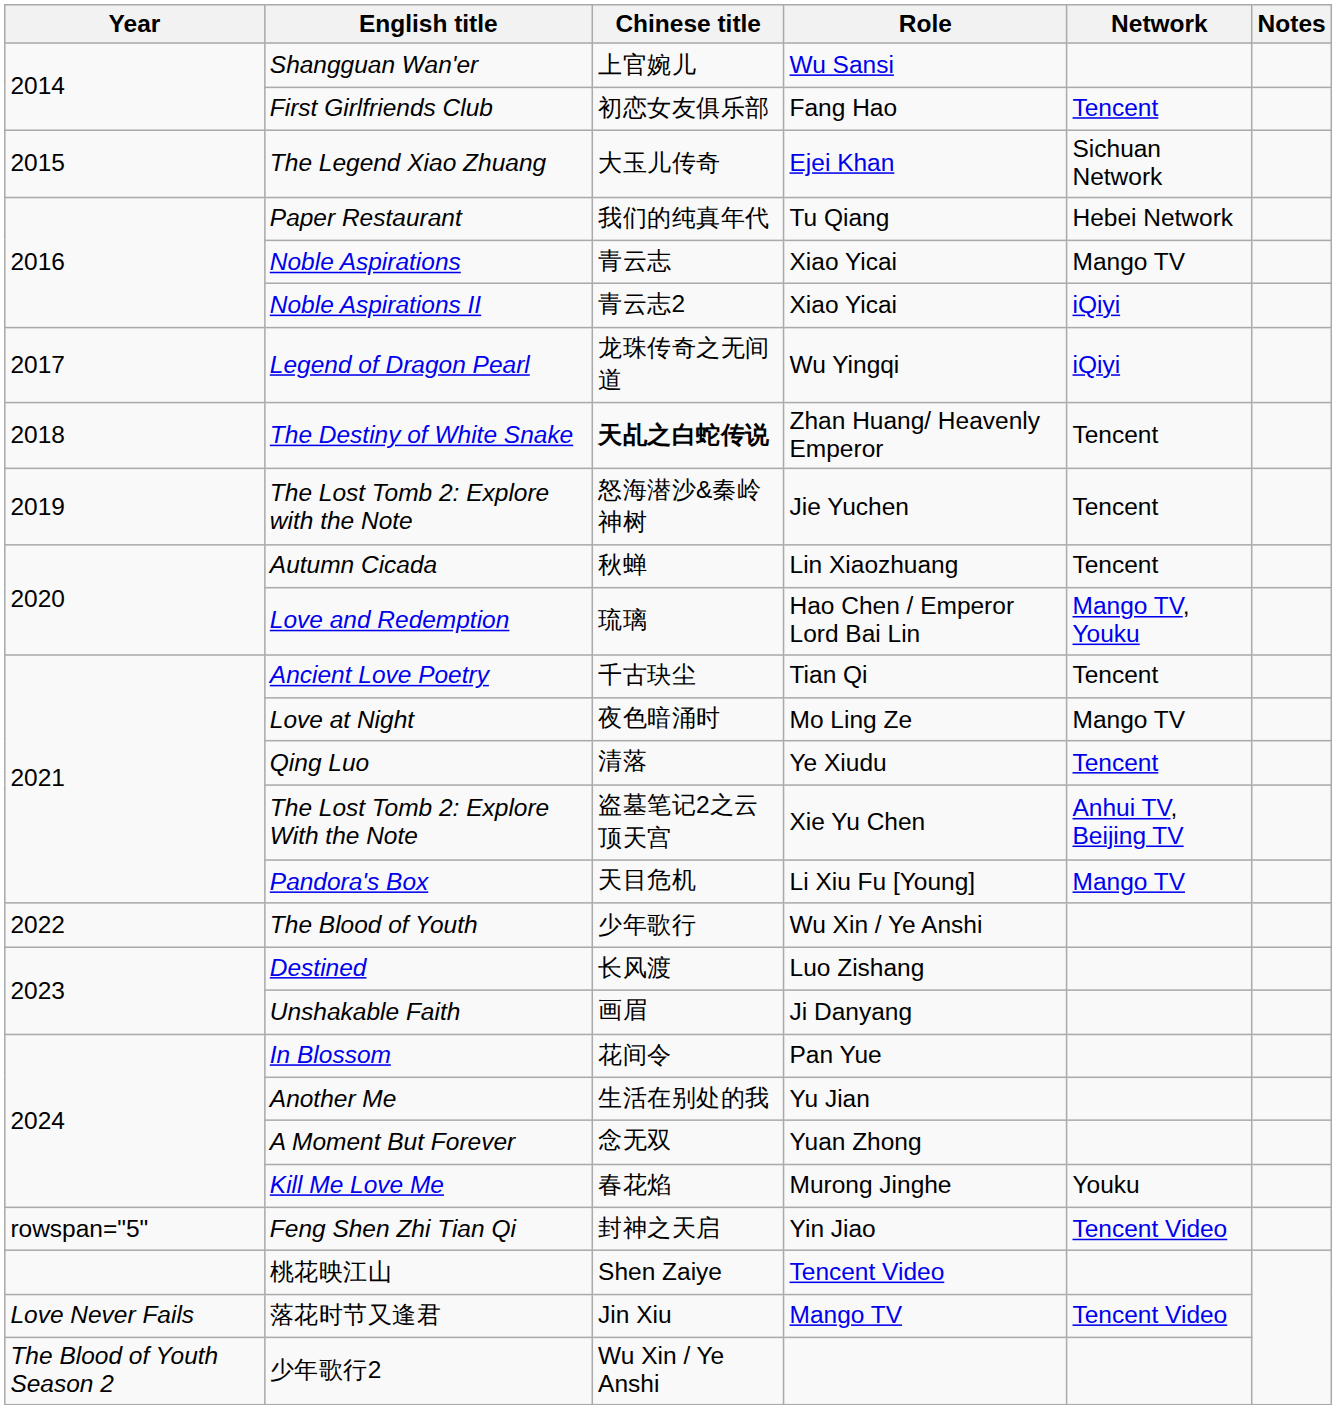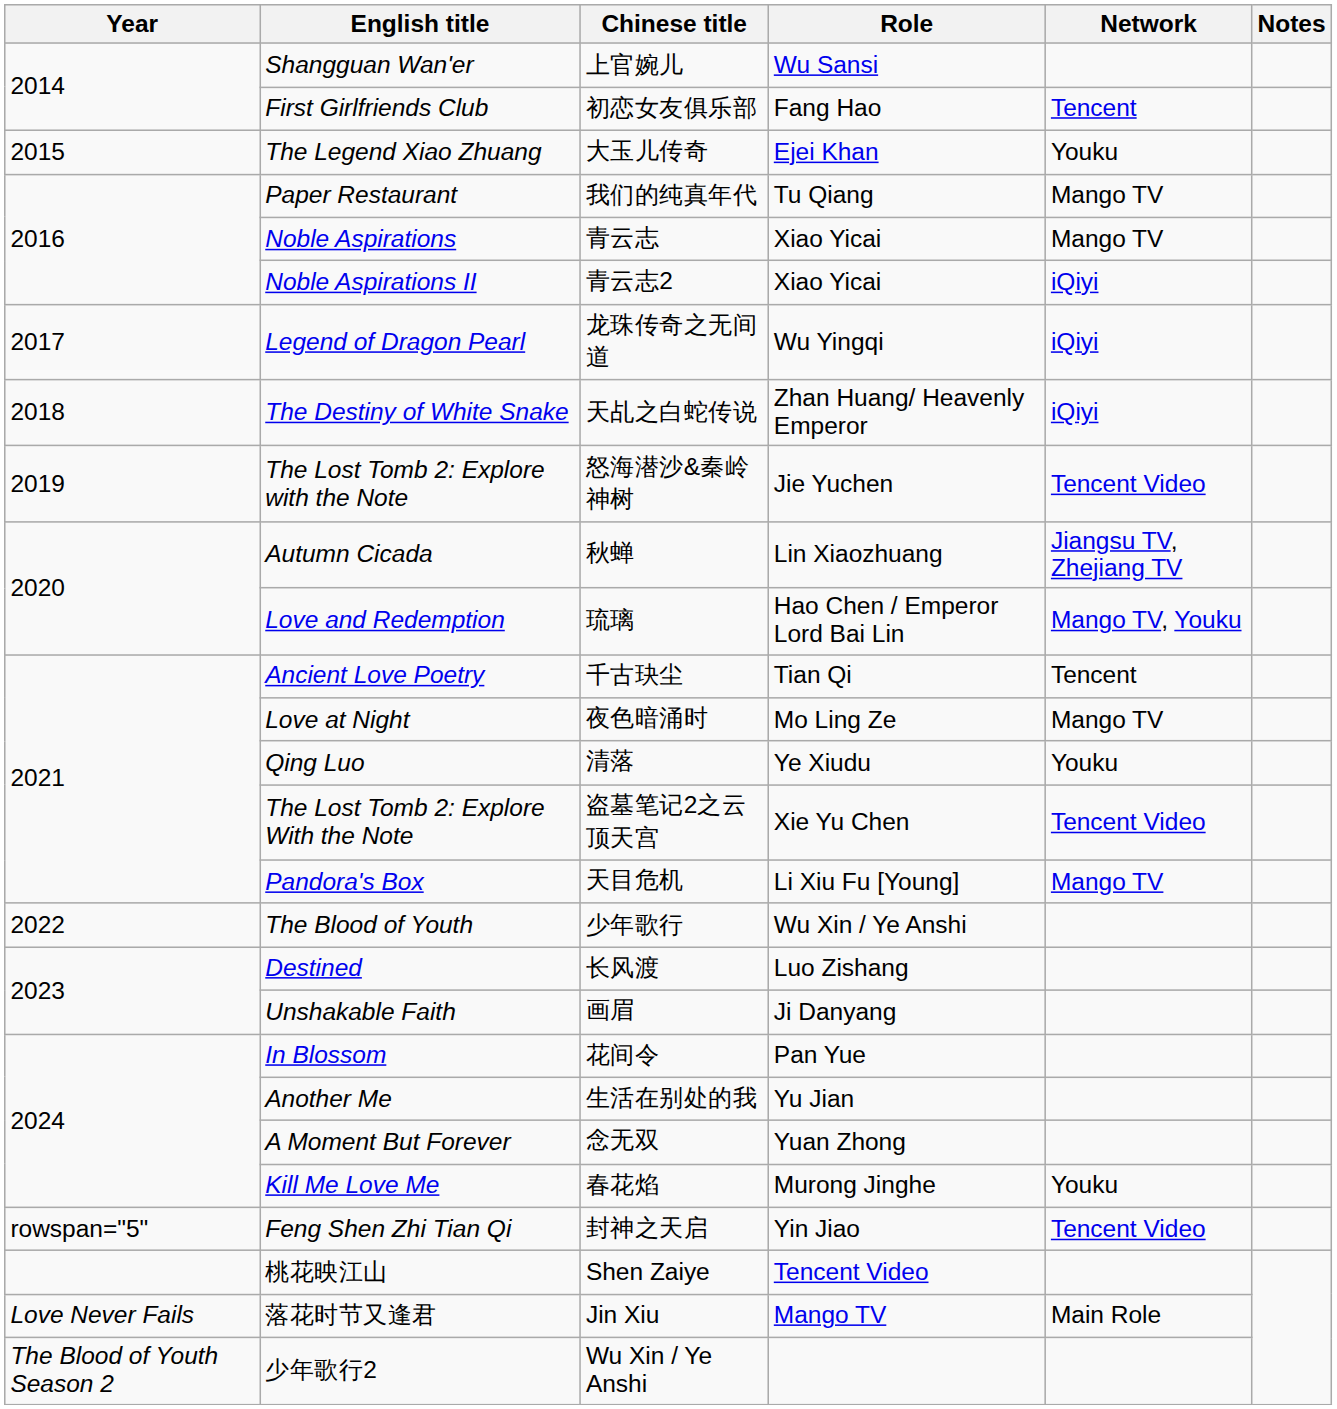The Legend Xiao Zhuang | Network: Sichuan Network -> Youku
Paper Restaurant | Network: Hebei Network -> Mango TV
The Destiny of White Snake | Chinese title: bold -> normal
The Destiny of White Snake | Network: Tencent -> iQiyi
The Lost Tomb 2: Explore with the Note | Network: Tencent -> Tencent Video
Autumn Cicada | Network: Tencent -> Jiangsu TV, Zhejiang TV
Qing Luo | Network: Tencent -> Youku
The Lost Tomb 2: Explore With the Note | Network: Anhui TV, Beijing TV -> Tencent Video
落花时节又逢君 | Network: Tencent Video -> Main Role
